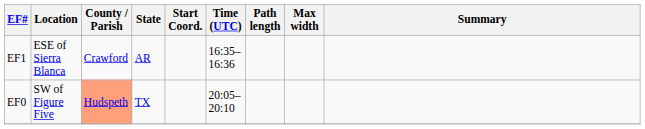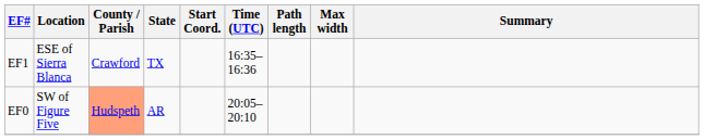EF1 | State: AR -> TX
EF0 | State: TX -> AR
